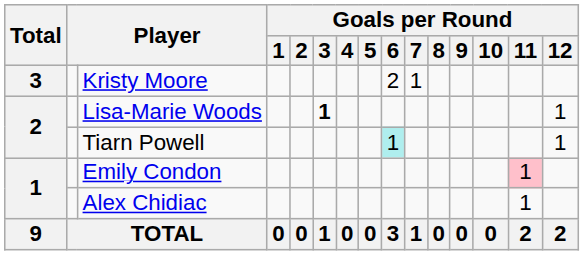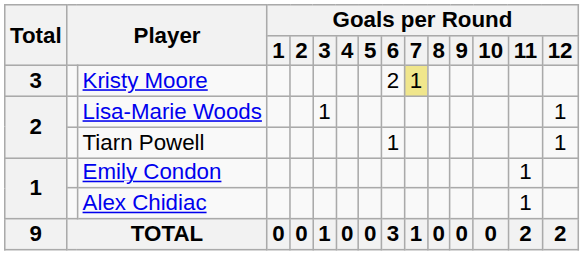Kristy Moore | Goals per Round / 7: no background -> khaki background
Lisa-Marie Woods | Goals per Round / 3: bold -> normal
Tiarn Powell | Goals per Round / 6: paleturquoise background -> no background
Emily Condon | Goals per Round / 11: pink background -> no background
